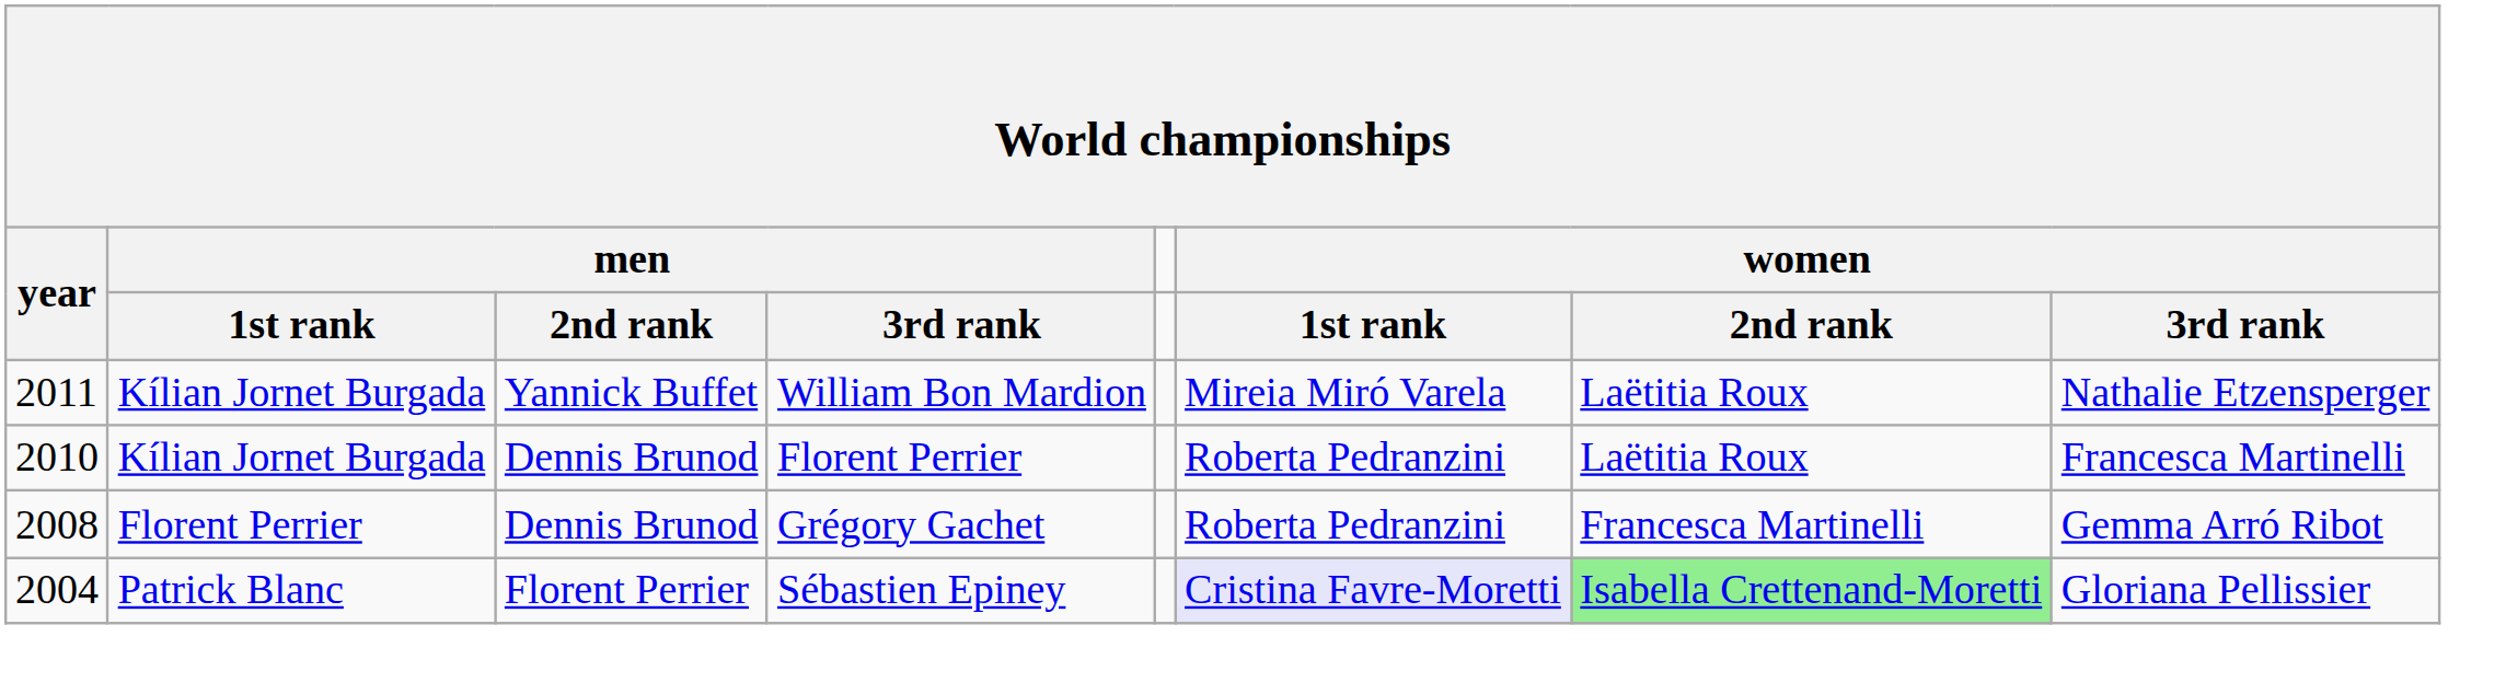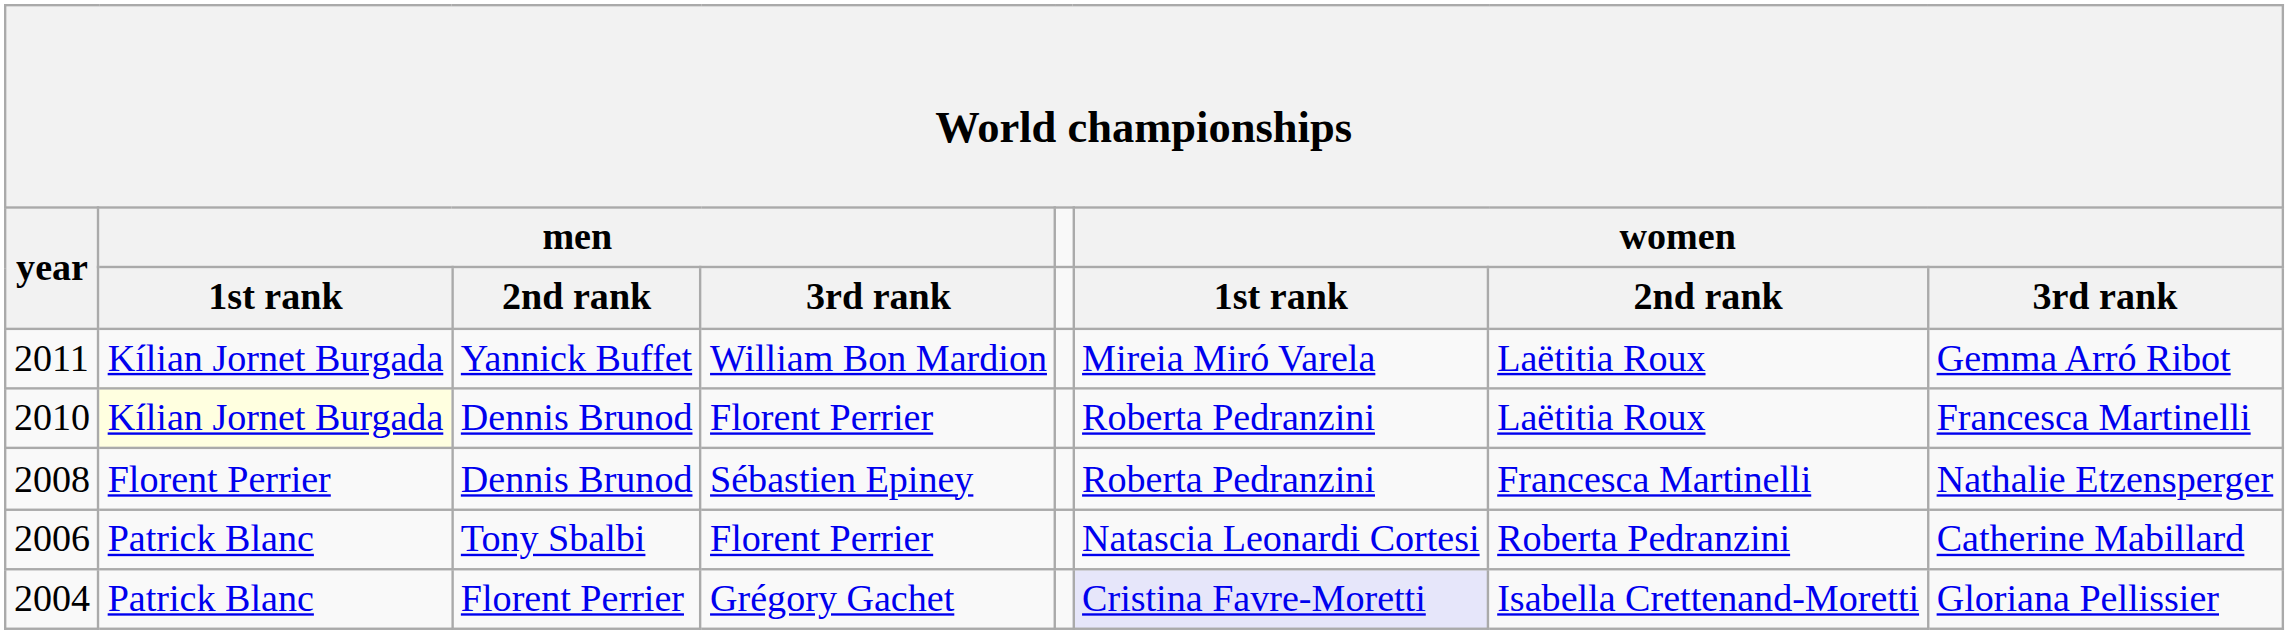2011 | column 8: Nathalie Etzensperger -> Gemma Arró Ribot
2010 | column 2: no background -> lightyellow background
2008 | column 4: Grégory Gachet -> Sébastien Epiney
2008 | column 8: Gemma Arró Ribot -> Nathalie Etzensperger
+ row: 2006 | Patrick Blanc | Tony Sbalbi | Florent Perrier | Natascia Leonardi Cortesi | Roberta Pedranzini | Catherine Mabillard
2004 | column 4: Sébastien Epiney -> Grégory Gachet
2004 | column 7: lightgreen background -> no background
